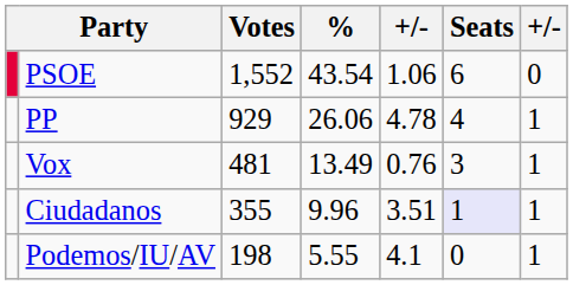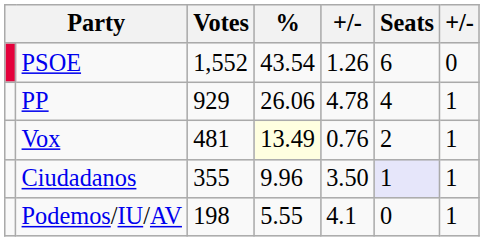PSOE | column 5: 1.06 -> 1.26
Vox | %: no background -> lightyellow background
Vox | Seats: 3 -> 2
Ciudadanos | column 5: 3.51 -> 3.50
